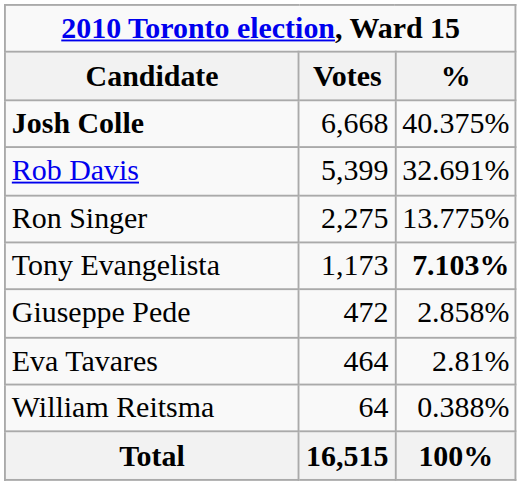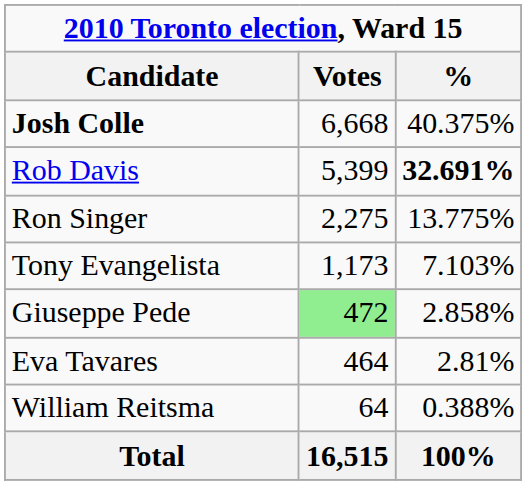Rob Davis | %: normal -> bold
Tony Evangelista | %: bold -> normal
Giuseppe Pede | Votes: no background -> lightgreen background
